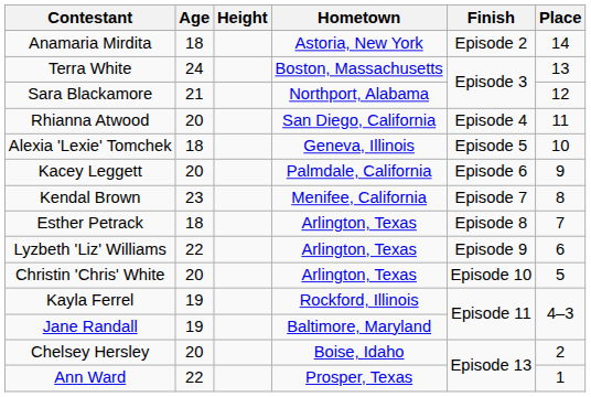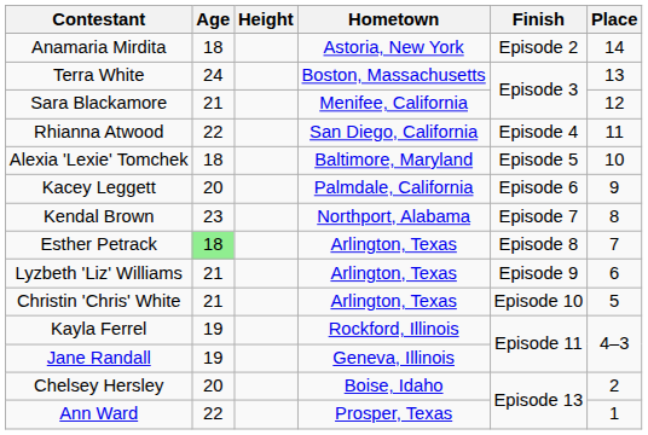Sara Blackamore | Hometown: Northport, Alabama -> Menifee, California
Rhianna Atwood | Age: 20 -> 22
Alexia 'Lexie' Tomchek | Hometown: Geneva, Illinois -> Baltimore, Maryland
Kendal Brown | Hometown: Menifee, California -> Northport, Alabama
Esther Petrack | Age: no background -> lightgreen background
Lyzbeth 'Liz' Williams | Age: 22 -> 21
Christin 'Chris' White | Age: 20 -> 21
Jane Randall | Hometown: Baltimore, Maryland -> Geneva, Illinois
